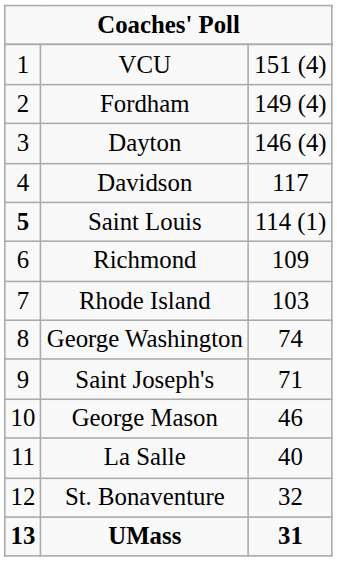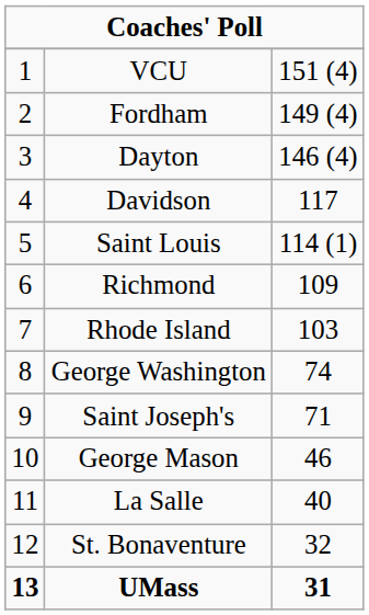Saint Louis | column 1: bold -> normal
